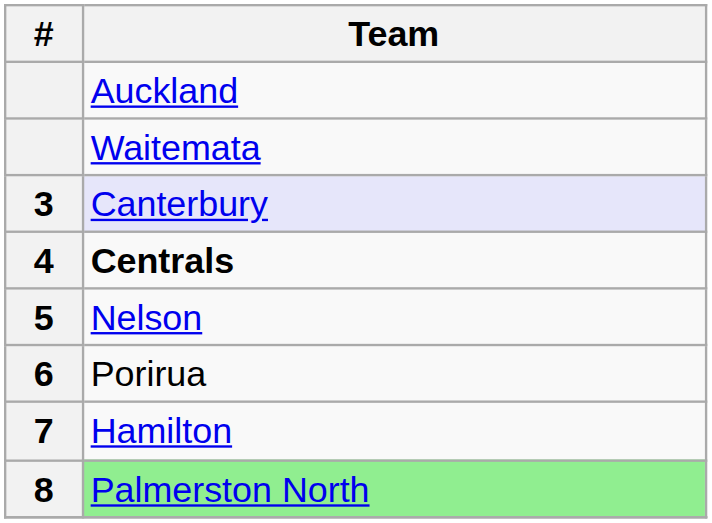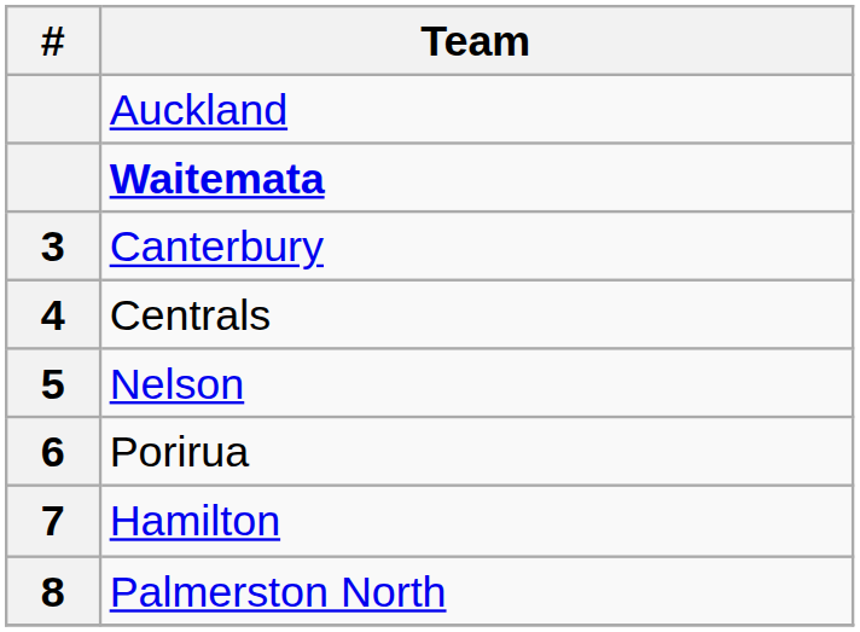Waitemata | Team: normal -> bold
Canterbury | Team: lavender background -> no background
Centrals | Team: bold -> normal
Palmerston North | Team: lightgreen background -> no background
